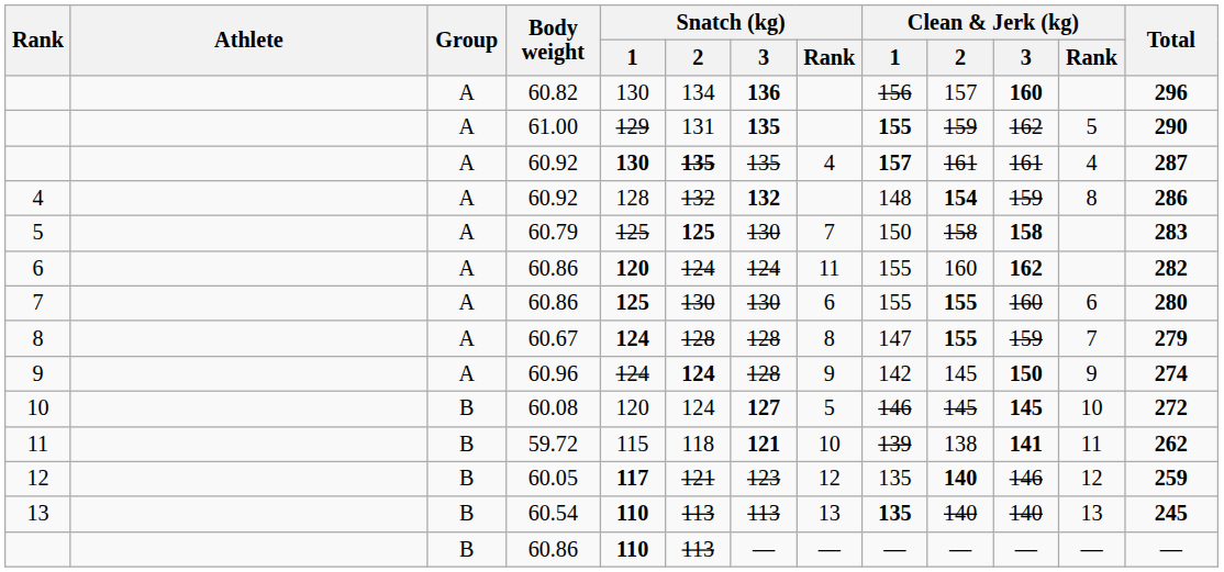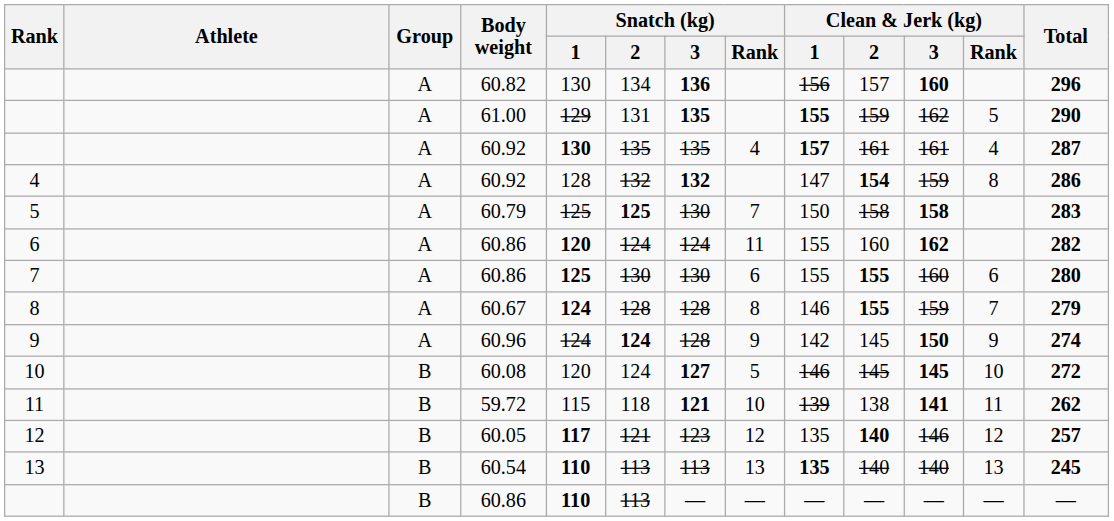row 5 | Snatch (kg) / 2: bold -> normal
row 6 | Clean & Jerk (kg) / 1: 148 -> 147
row 10 | Clean & Jerk (kg) / 1: 147 -> 146
row 14 | Total: 259 -> 257
